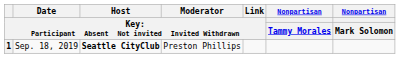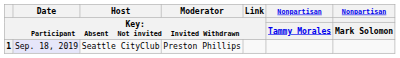1 | column 2: no background -> lavender background
1 | column 3: bold -> normal
